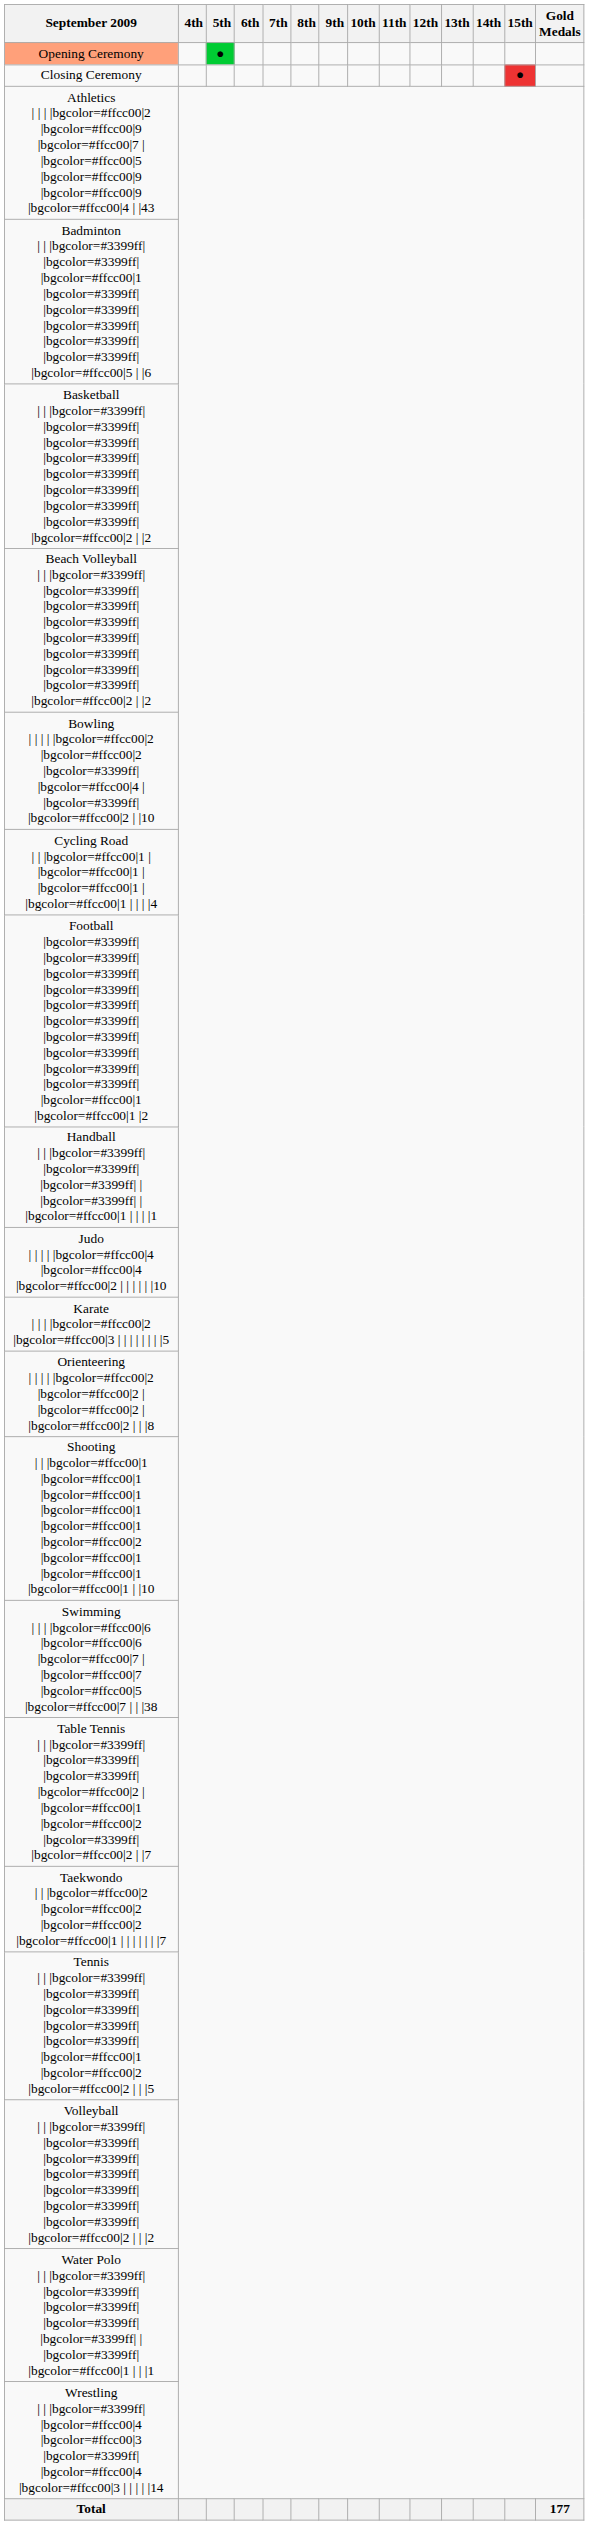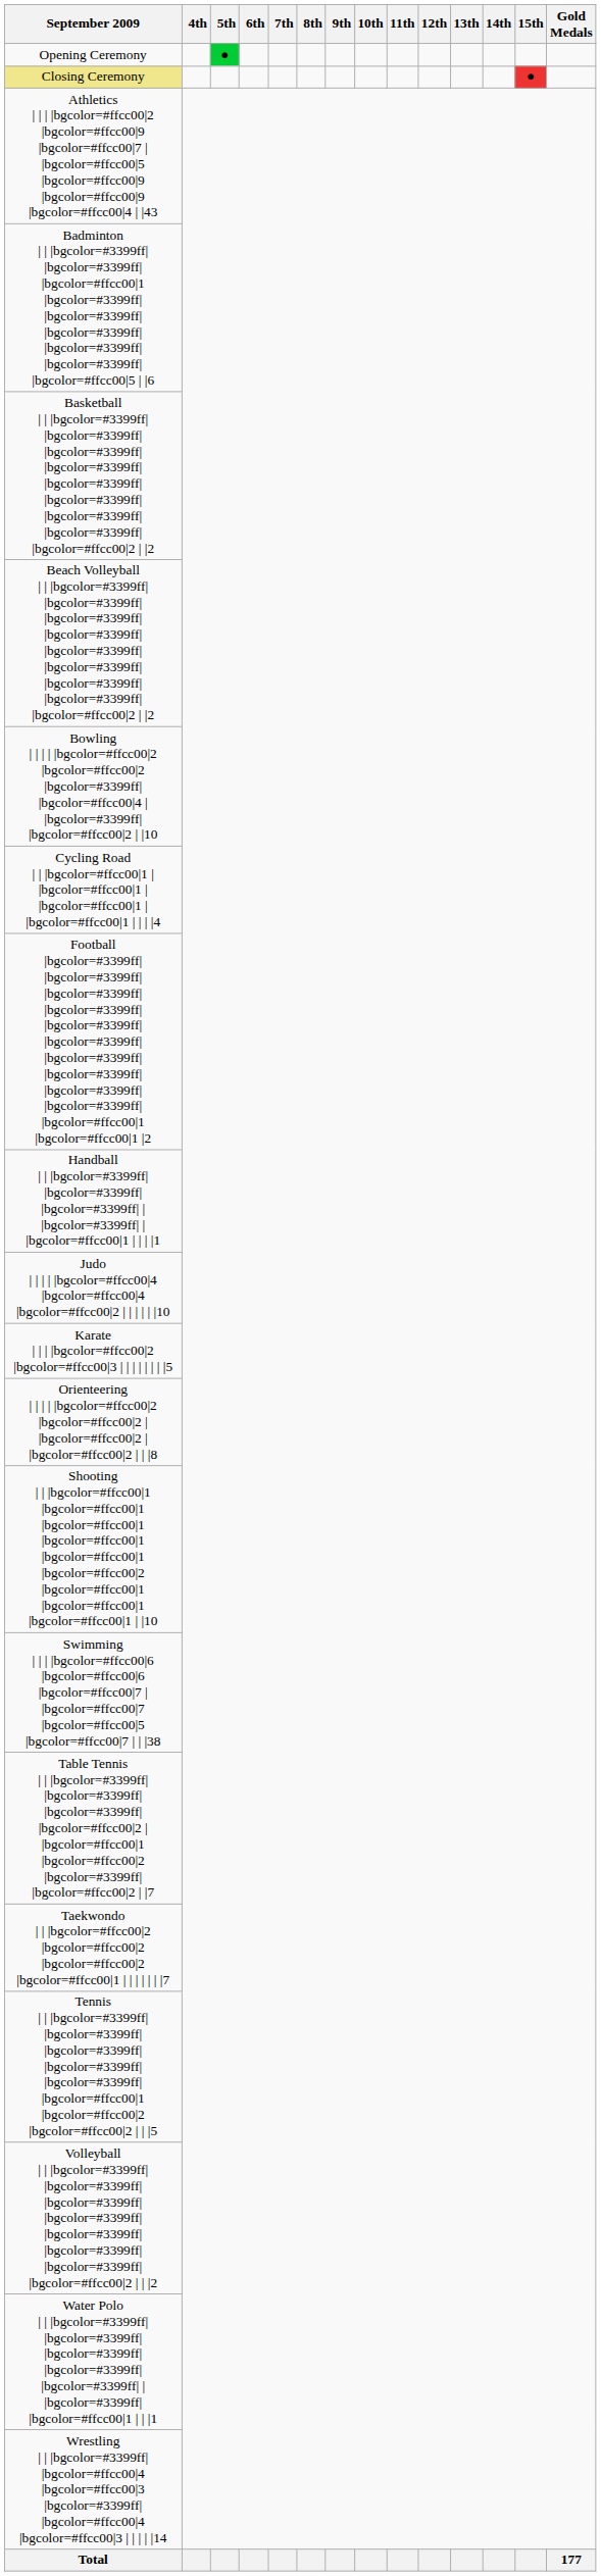Opening Ceremony | September 2009: lightsalmon background -> no background
Closing Ceremony | September 2009: no background -> khaki background
